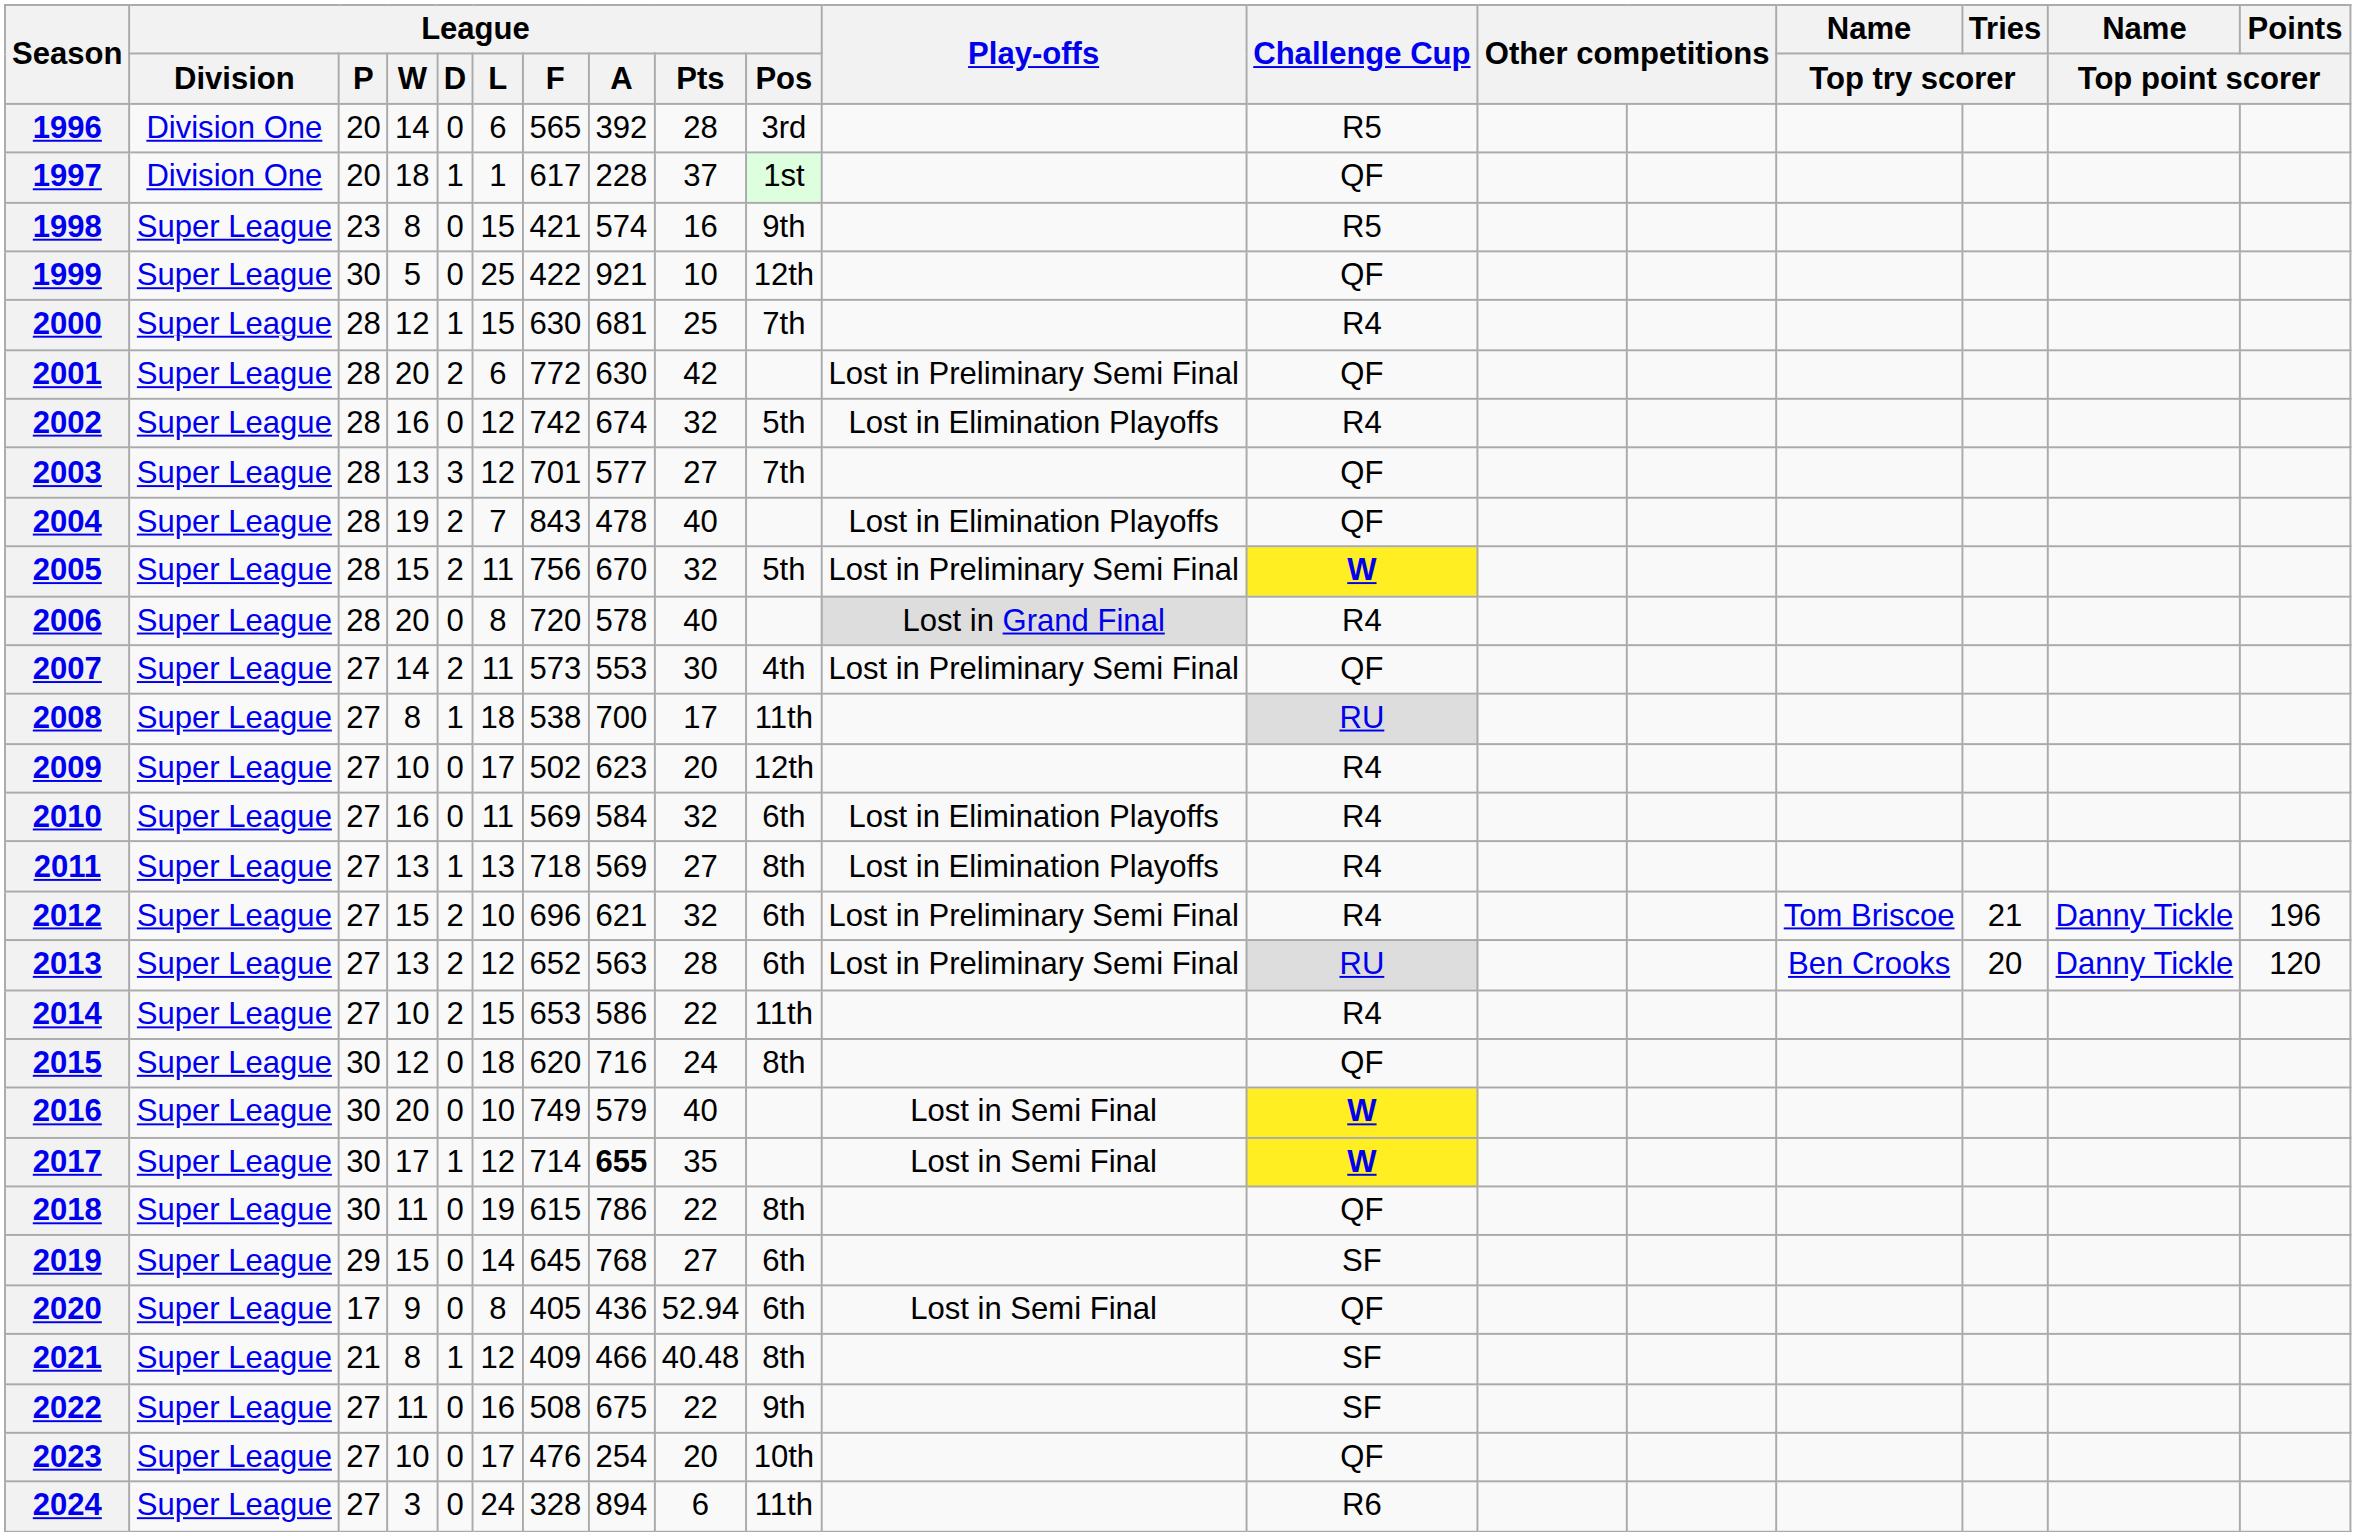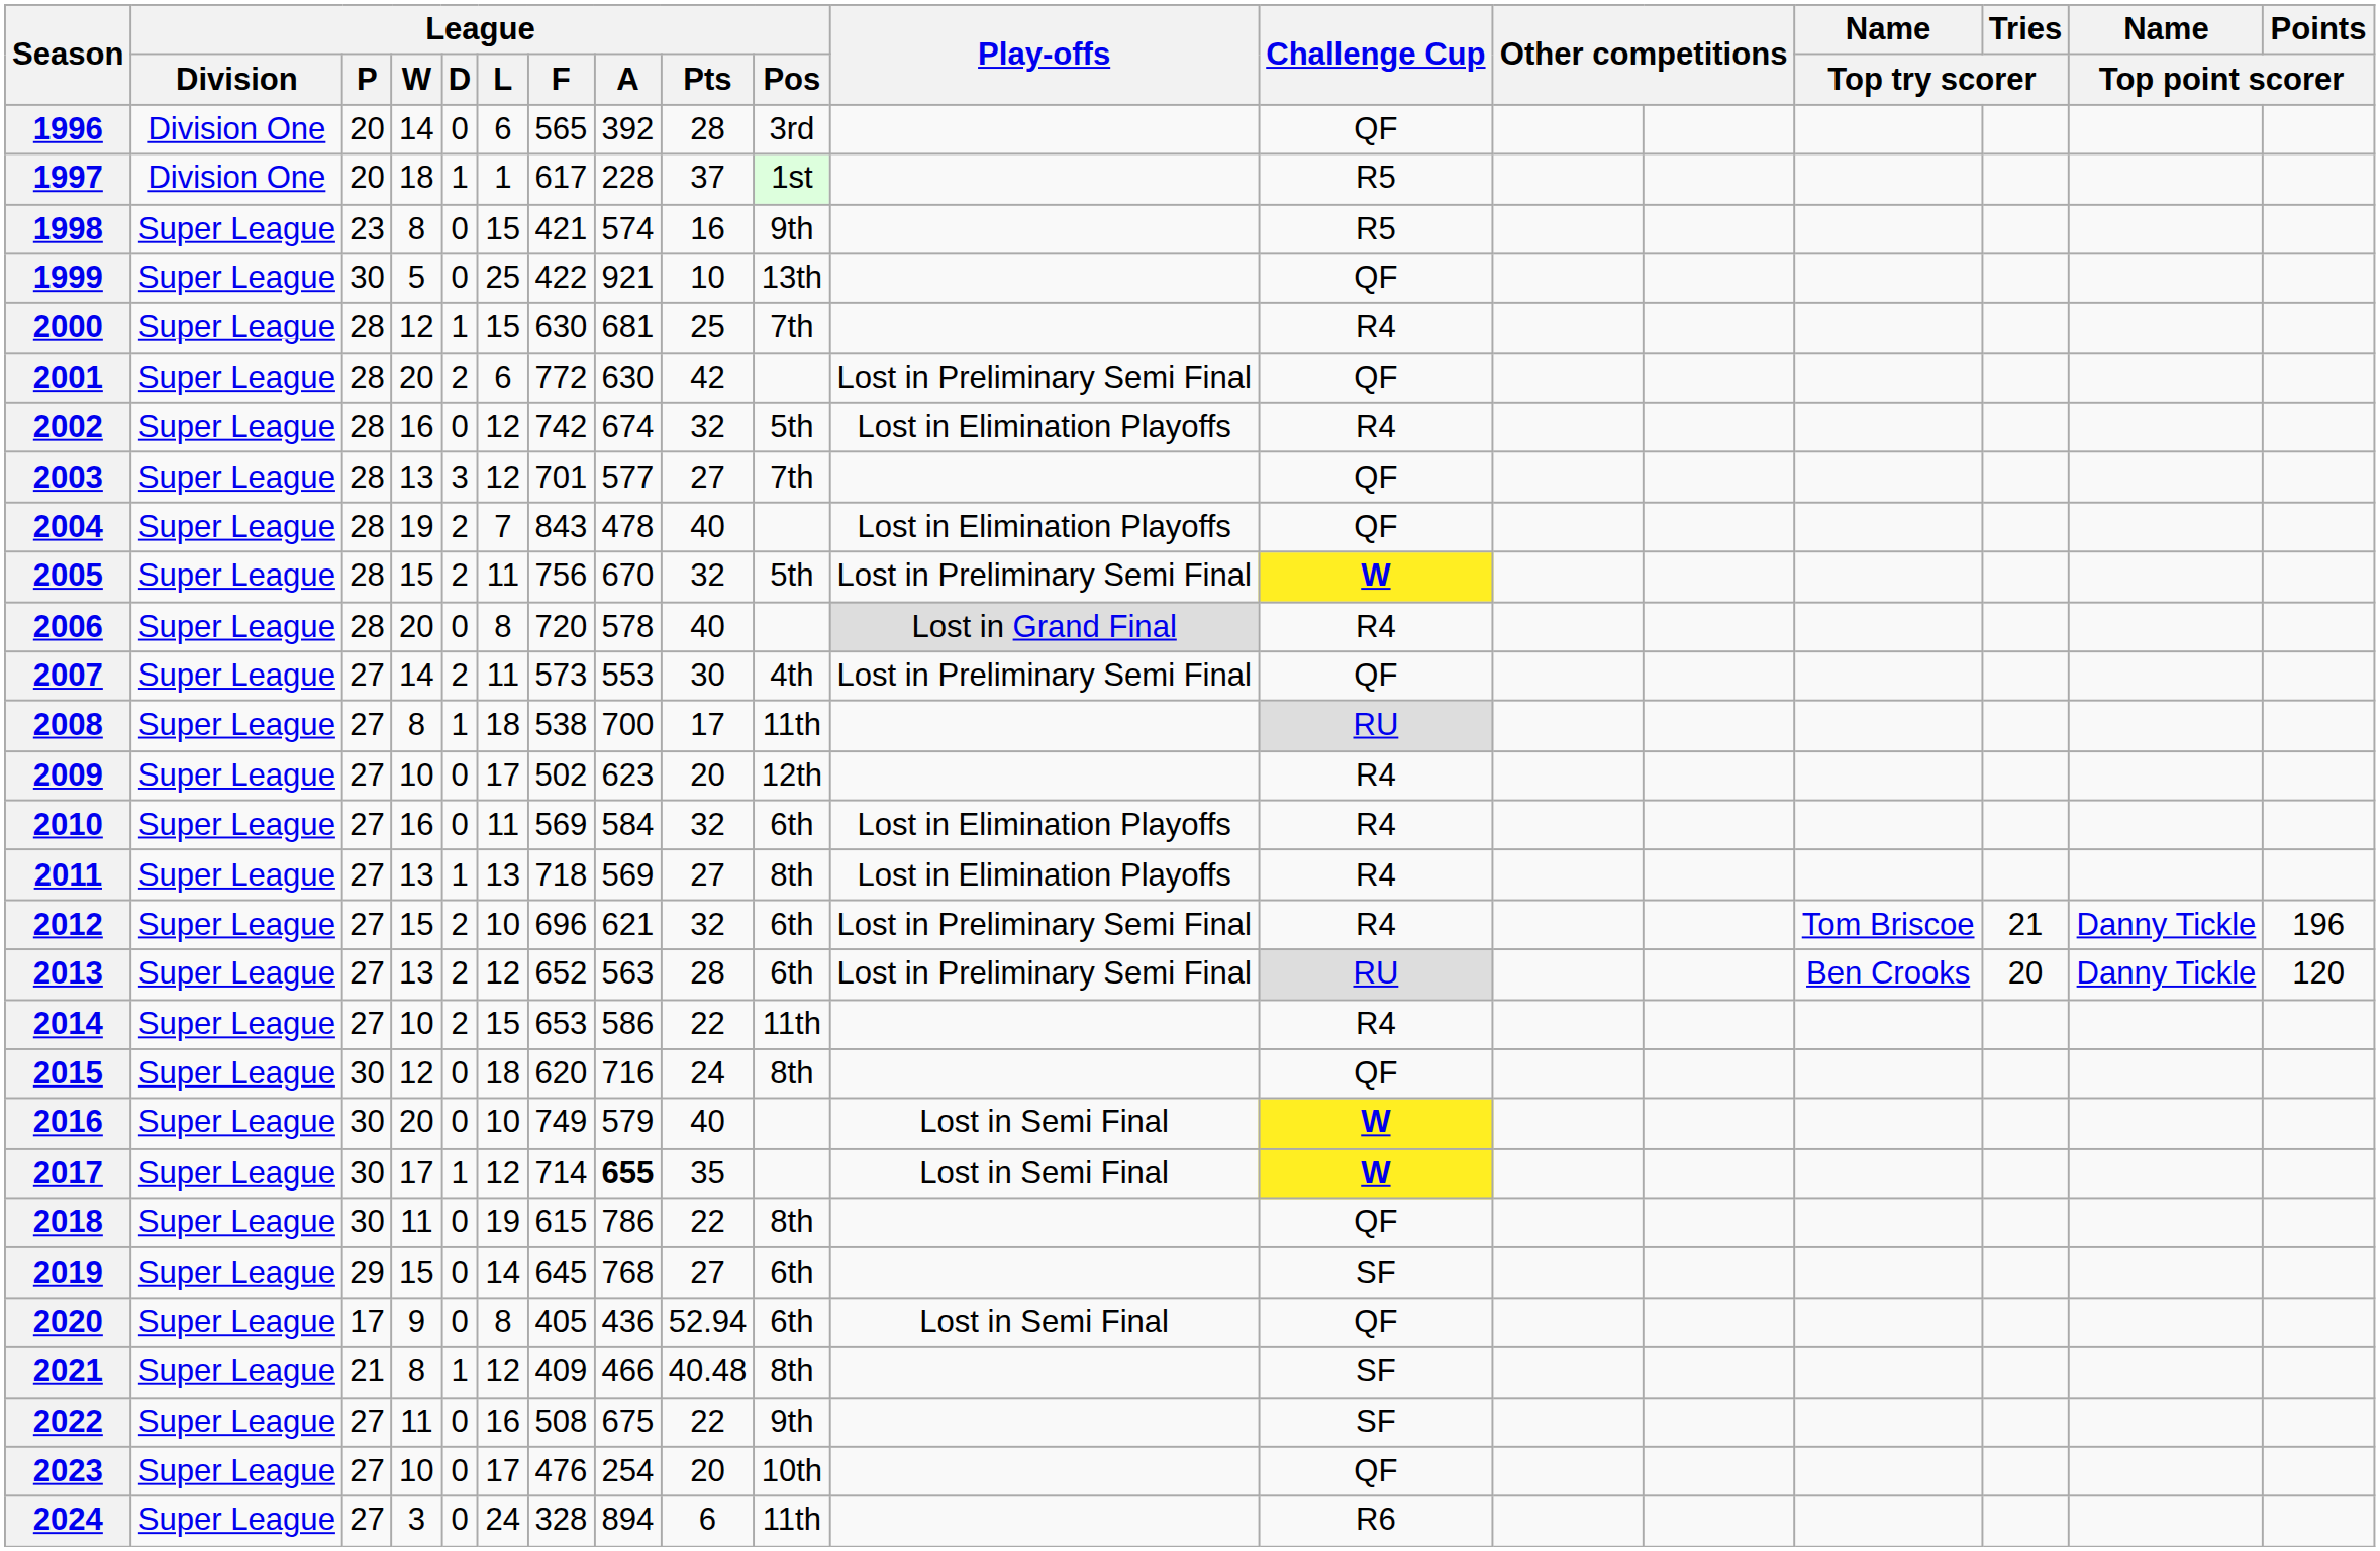1996 | Challenge Cup: R5 -> QF
1997 | Challenge Cup: QF -> R5
1999 | League / Pos: 12th -> 13th
